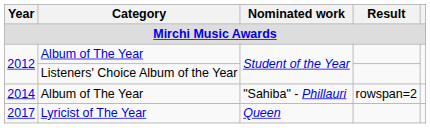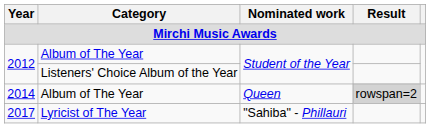2014 | Nominated work: "Sahiba" - Phillauri -> Queen
2014 | Result: no background -> lightgrey background
2017 | Nominated work: Queen -> "Sahiba" - Phillauri
